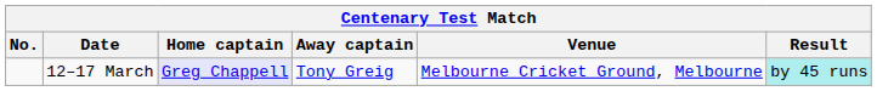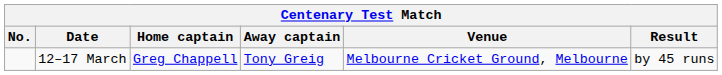12–17 March | Home captain: lavender background -> no background
12–17 March | Result: paleturquoise background -> no background
